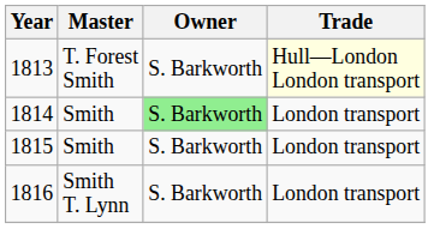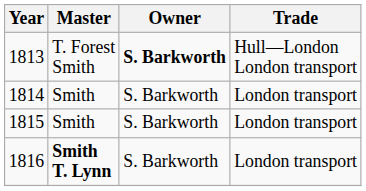1813 | Owner: normal -> bold
1813 | Trade: lightyellow background -> no background
1814 | Owner: lightgreen background -> no background
1816 | Master: normal -> bold
